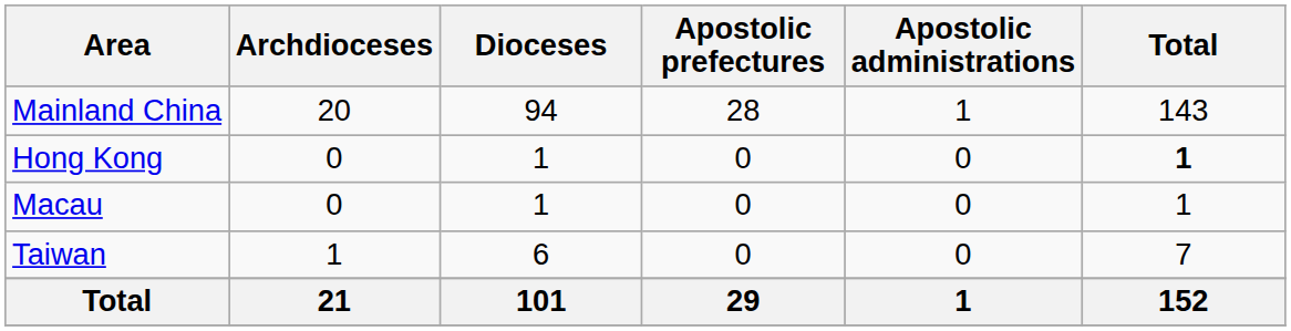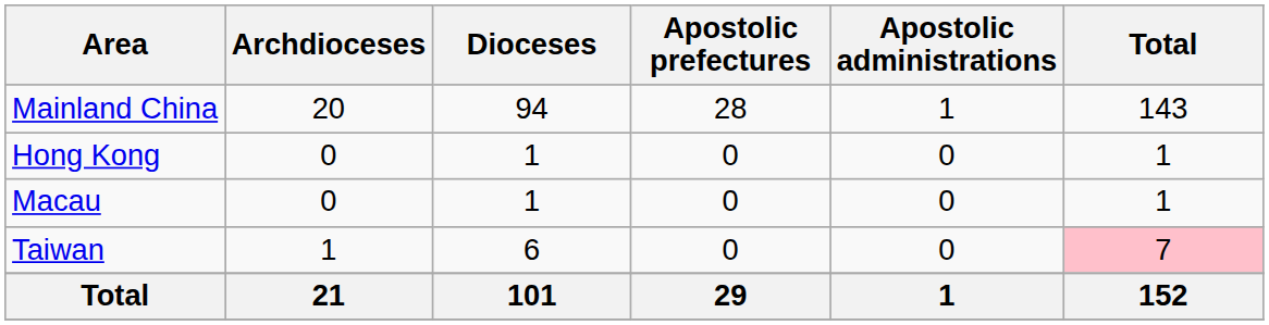Hong Kong | Total: bold -> normal
Taiwan | Total: no background -> pink background
